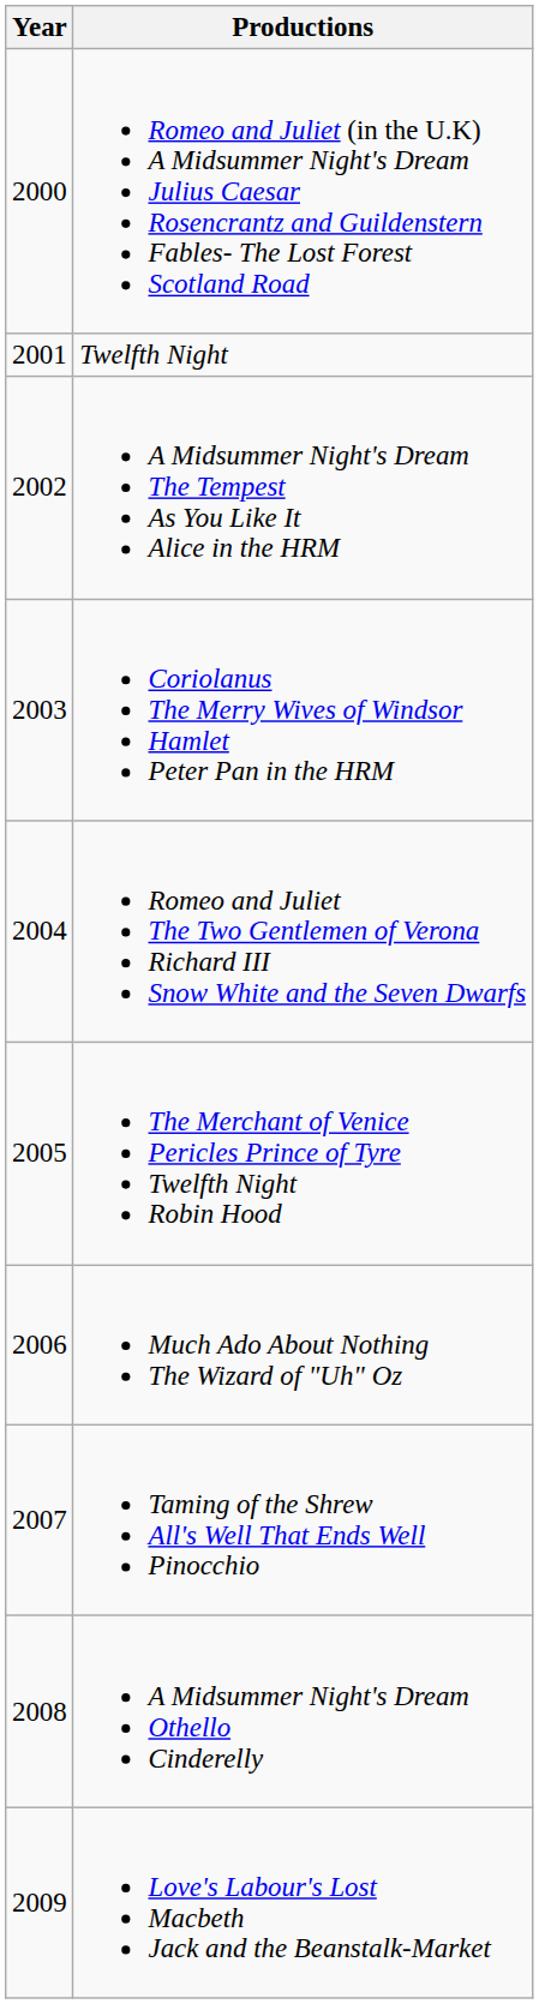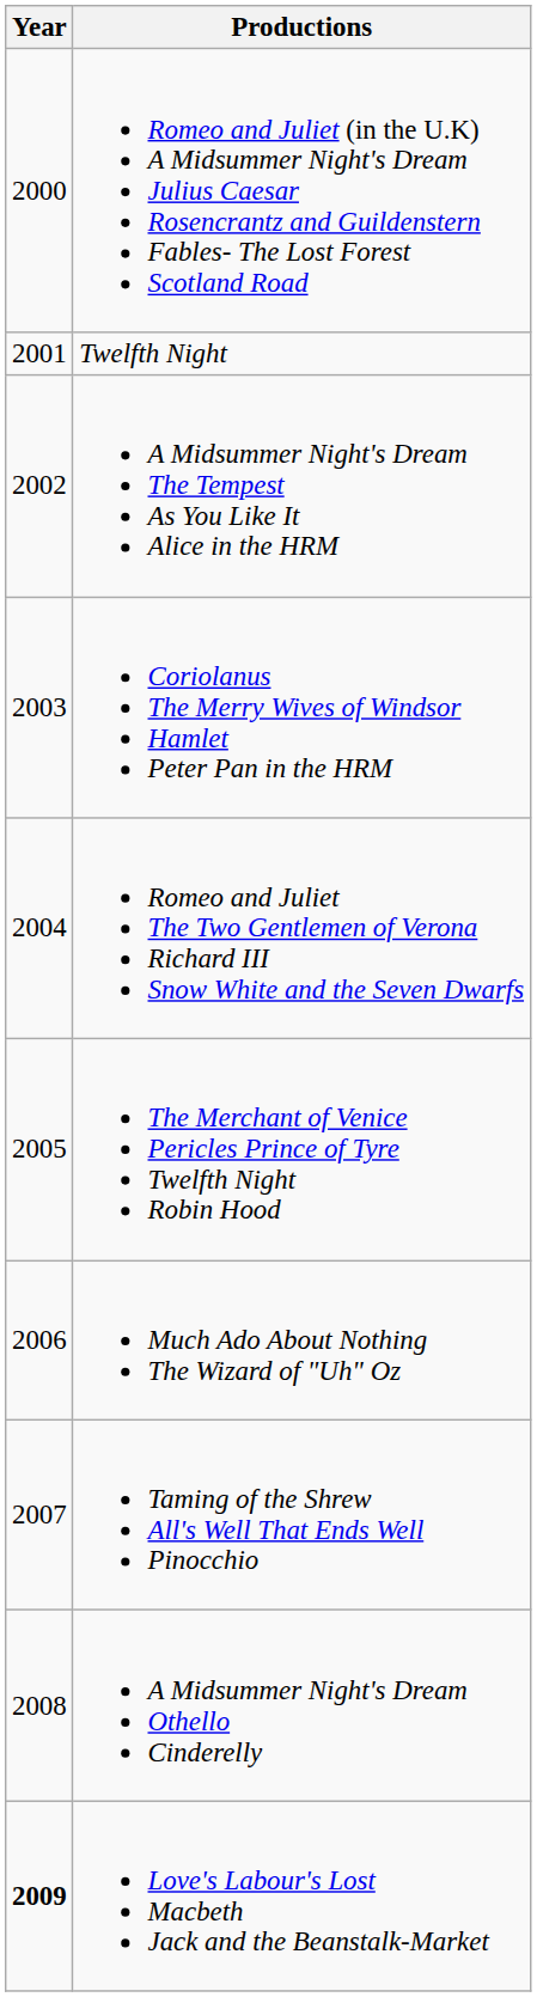Love's Labour's Lost Macbeth Jack and the Beanstalk-Market | Year: normal -> bold
